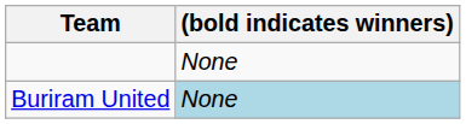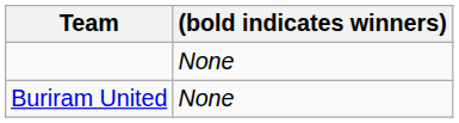Buriram United | (bold indicates winners): lightblue background -> no background
